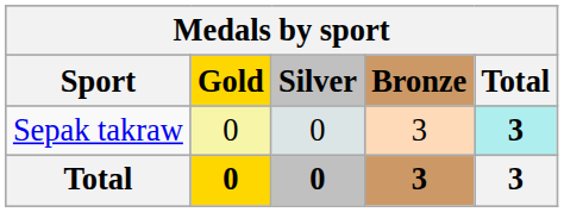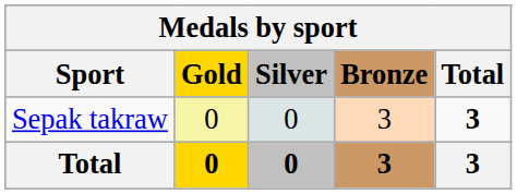Sepak takraw | Total: paleturquoise background -> no background
